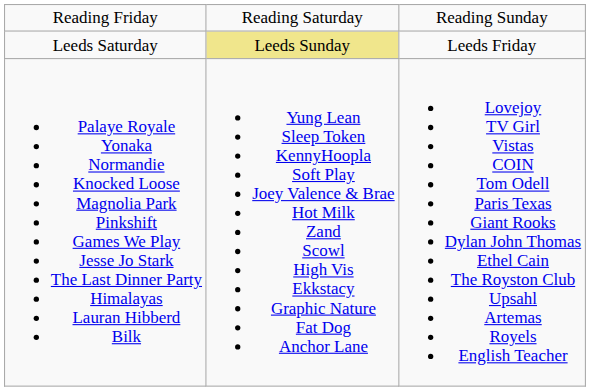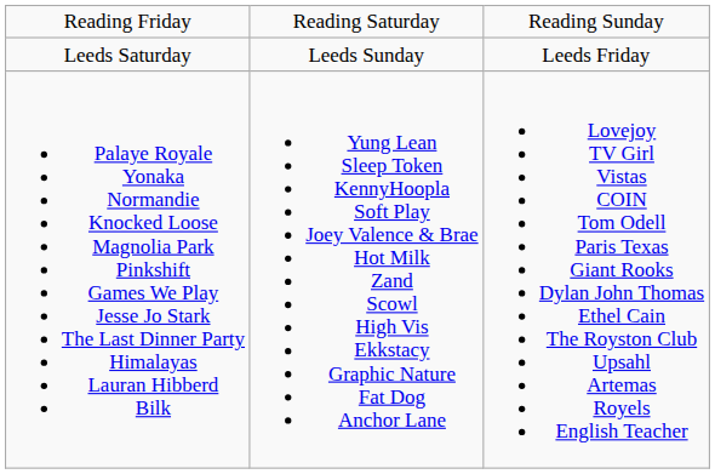Leeds Saturday | column 2: khaki background -> no background
